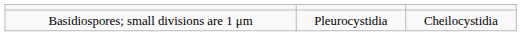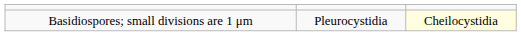Basidiospores; small divisions are 1 μm | column 3: no background -> lightyellow background
